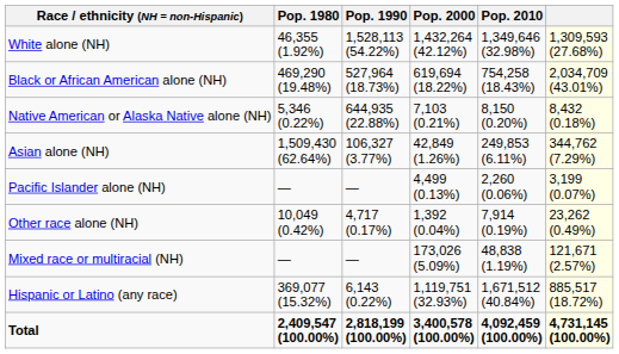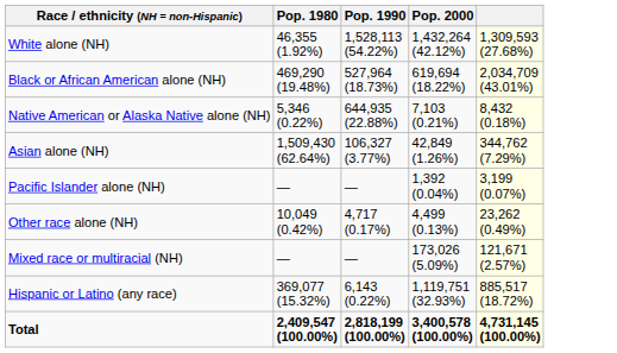- column: Pop. 2010 | 1,349,646 (32.98%) | 754,258 (18.43%) | 8,150 (0.20%) | 249,853 (6.11%) | 2,260 (0.06%) | 7,914 (0.19%) | 48,838 (1.19%) | 1,671,512 (40.84%) | 4,092,459 (100.00%)
Pacific Islander alone (NH) | Pop. 2000: 4,499 (0.13%) -> 1,392 (0.04%)
Other race alone (NH) | Pop. 2000: 1,392 (0.04%) -> 4,499 (0.13%)
